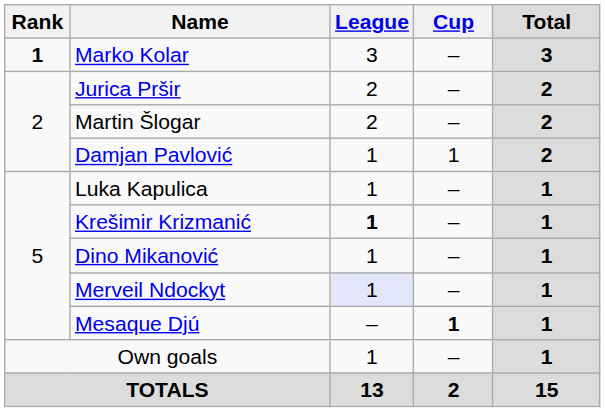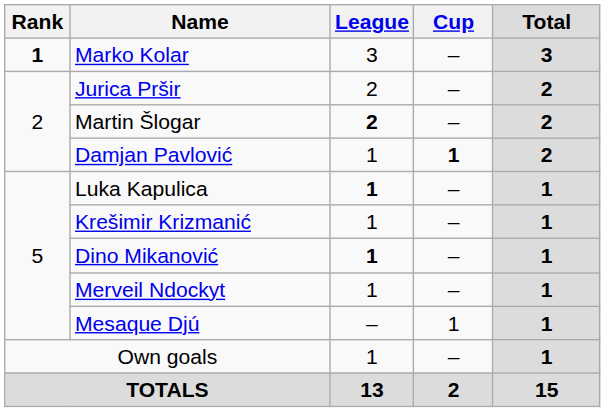Martin Šlogar | League: normal -> bold
Damjan Pavlović | Cup: normal -> bold
Luka Kapulica | League: normal -> bold
Krešimir Krizmanić | League: bold -> normal
Dino Mikanović | League: normal -> bold
Merveil Ndockyt | League: lavender background -> no background
Mesaque Djú | Cup: bold -> normal
